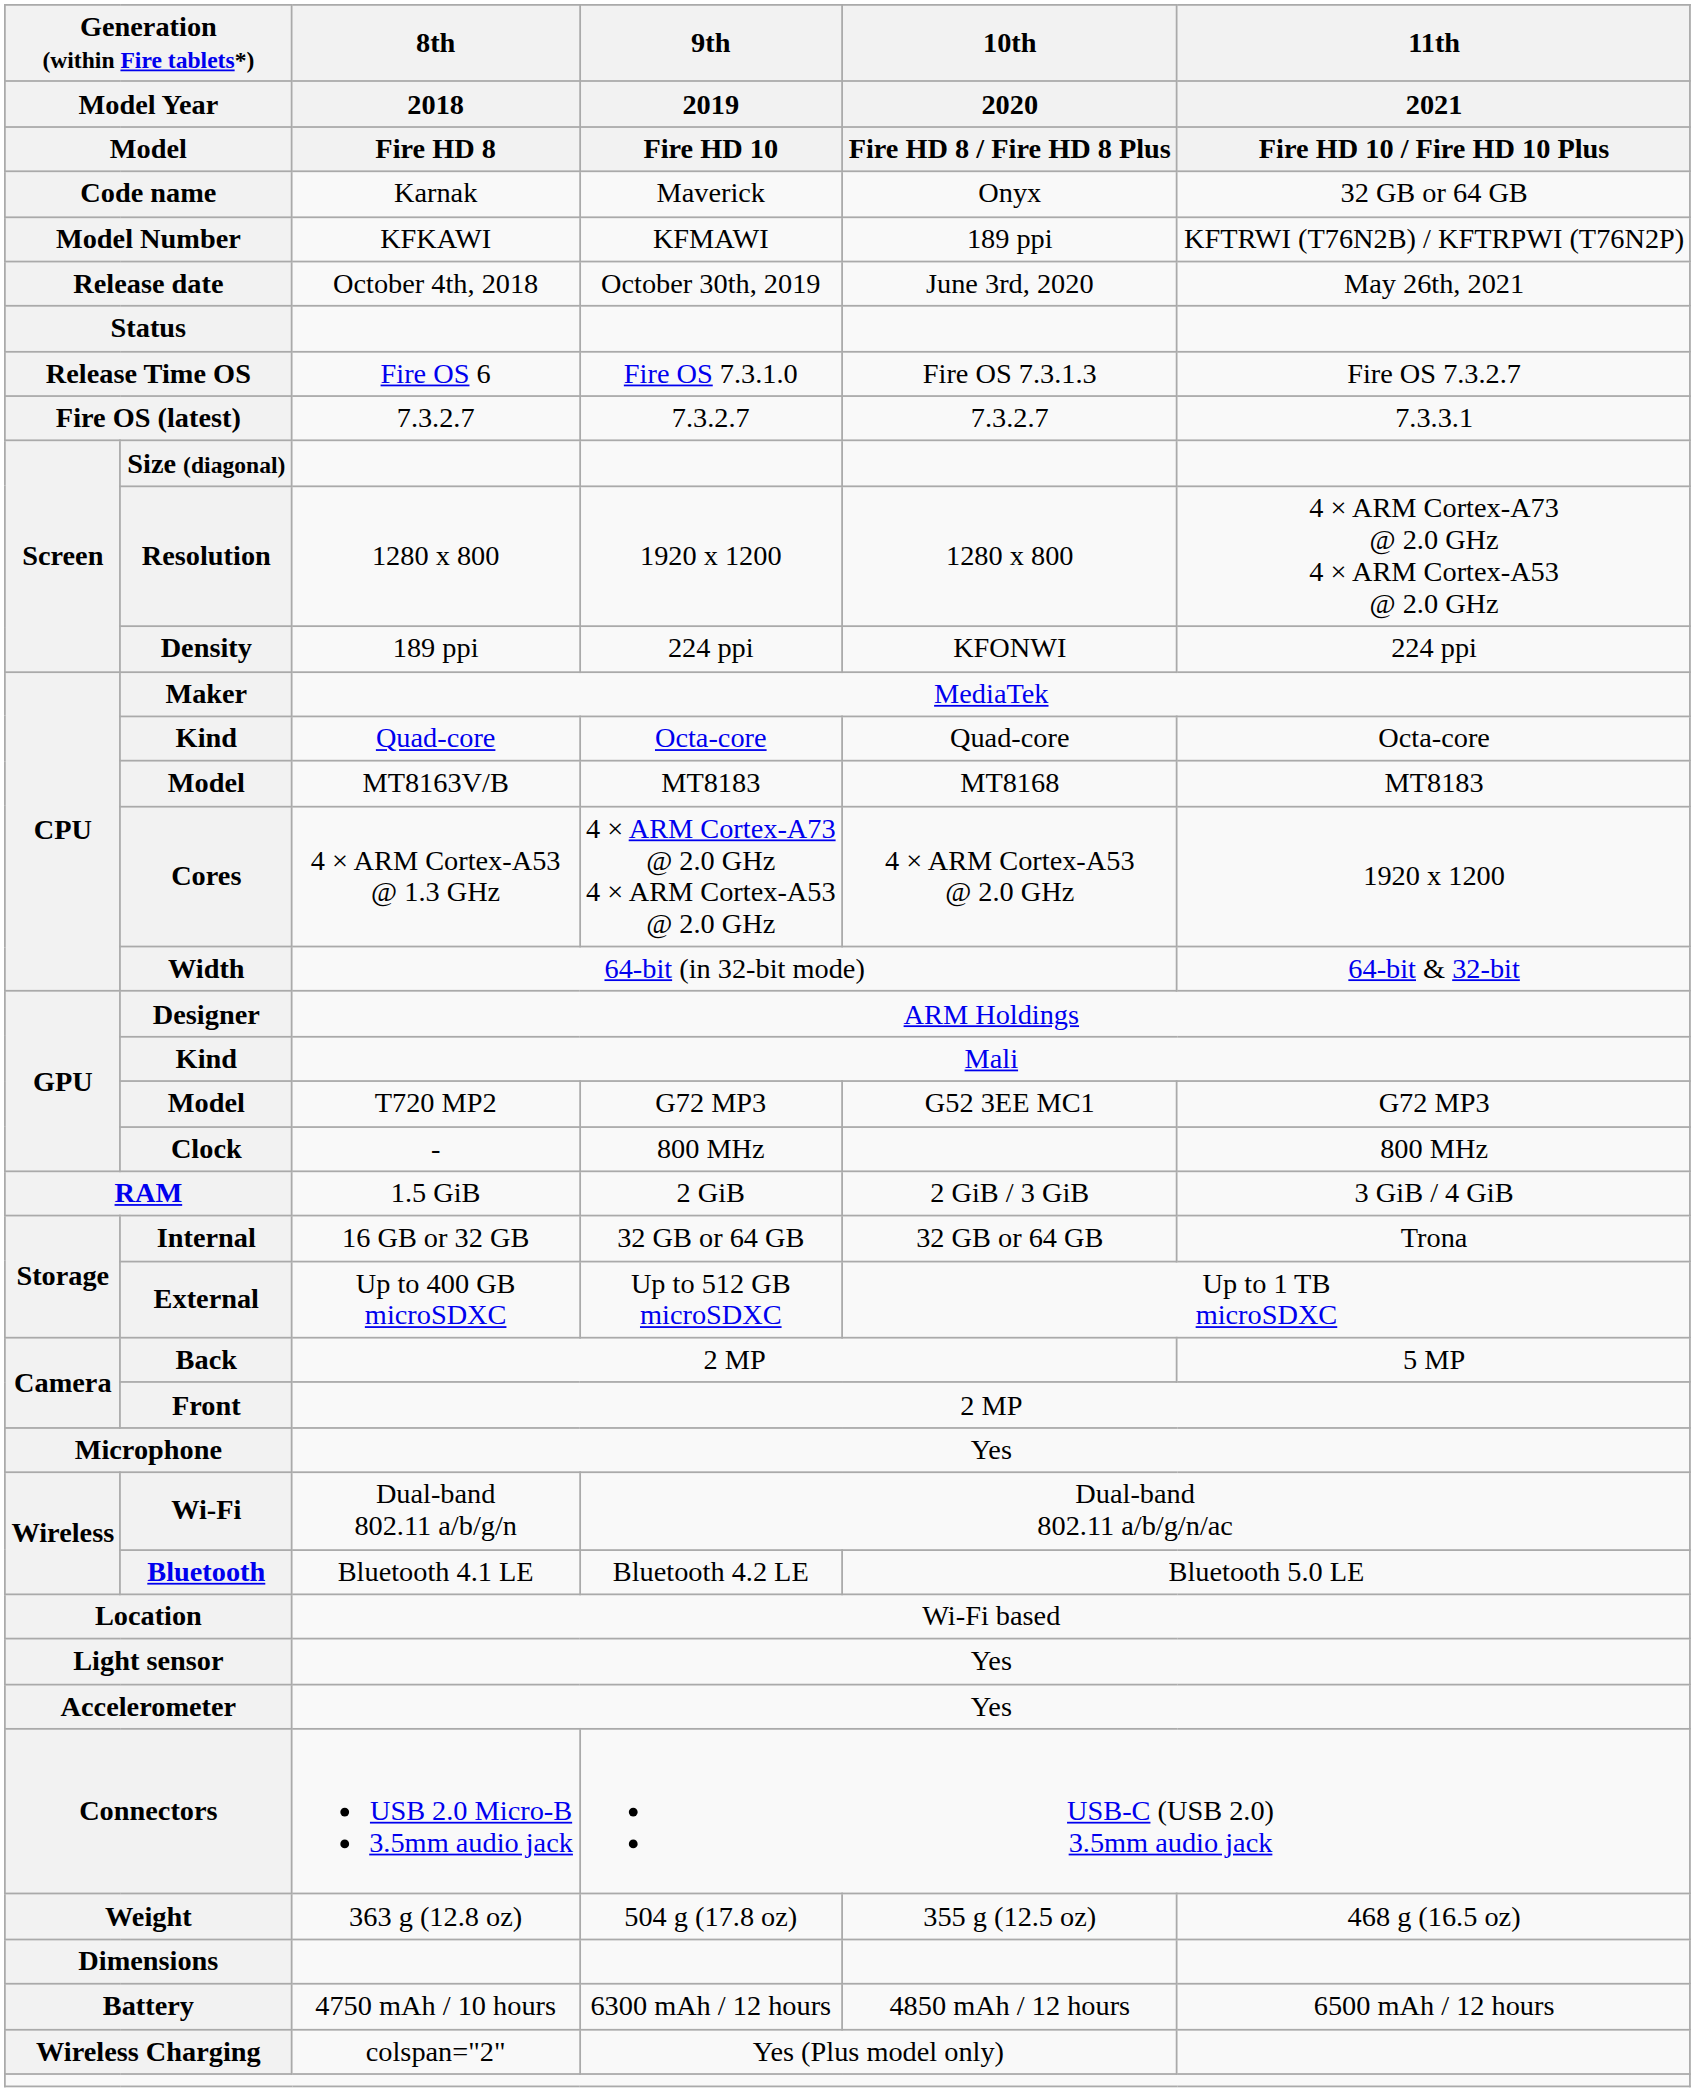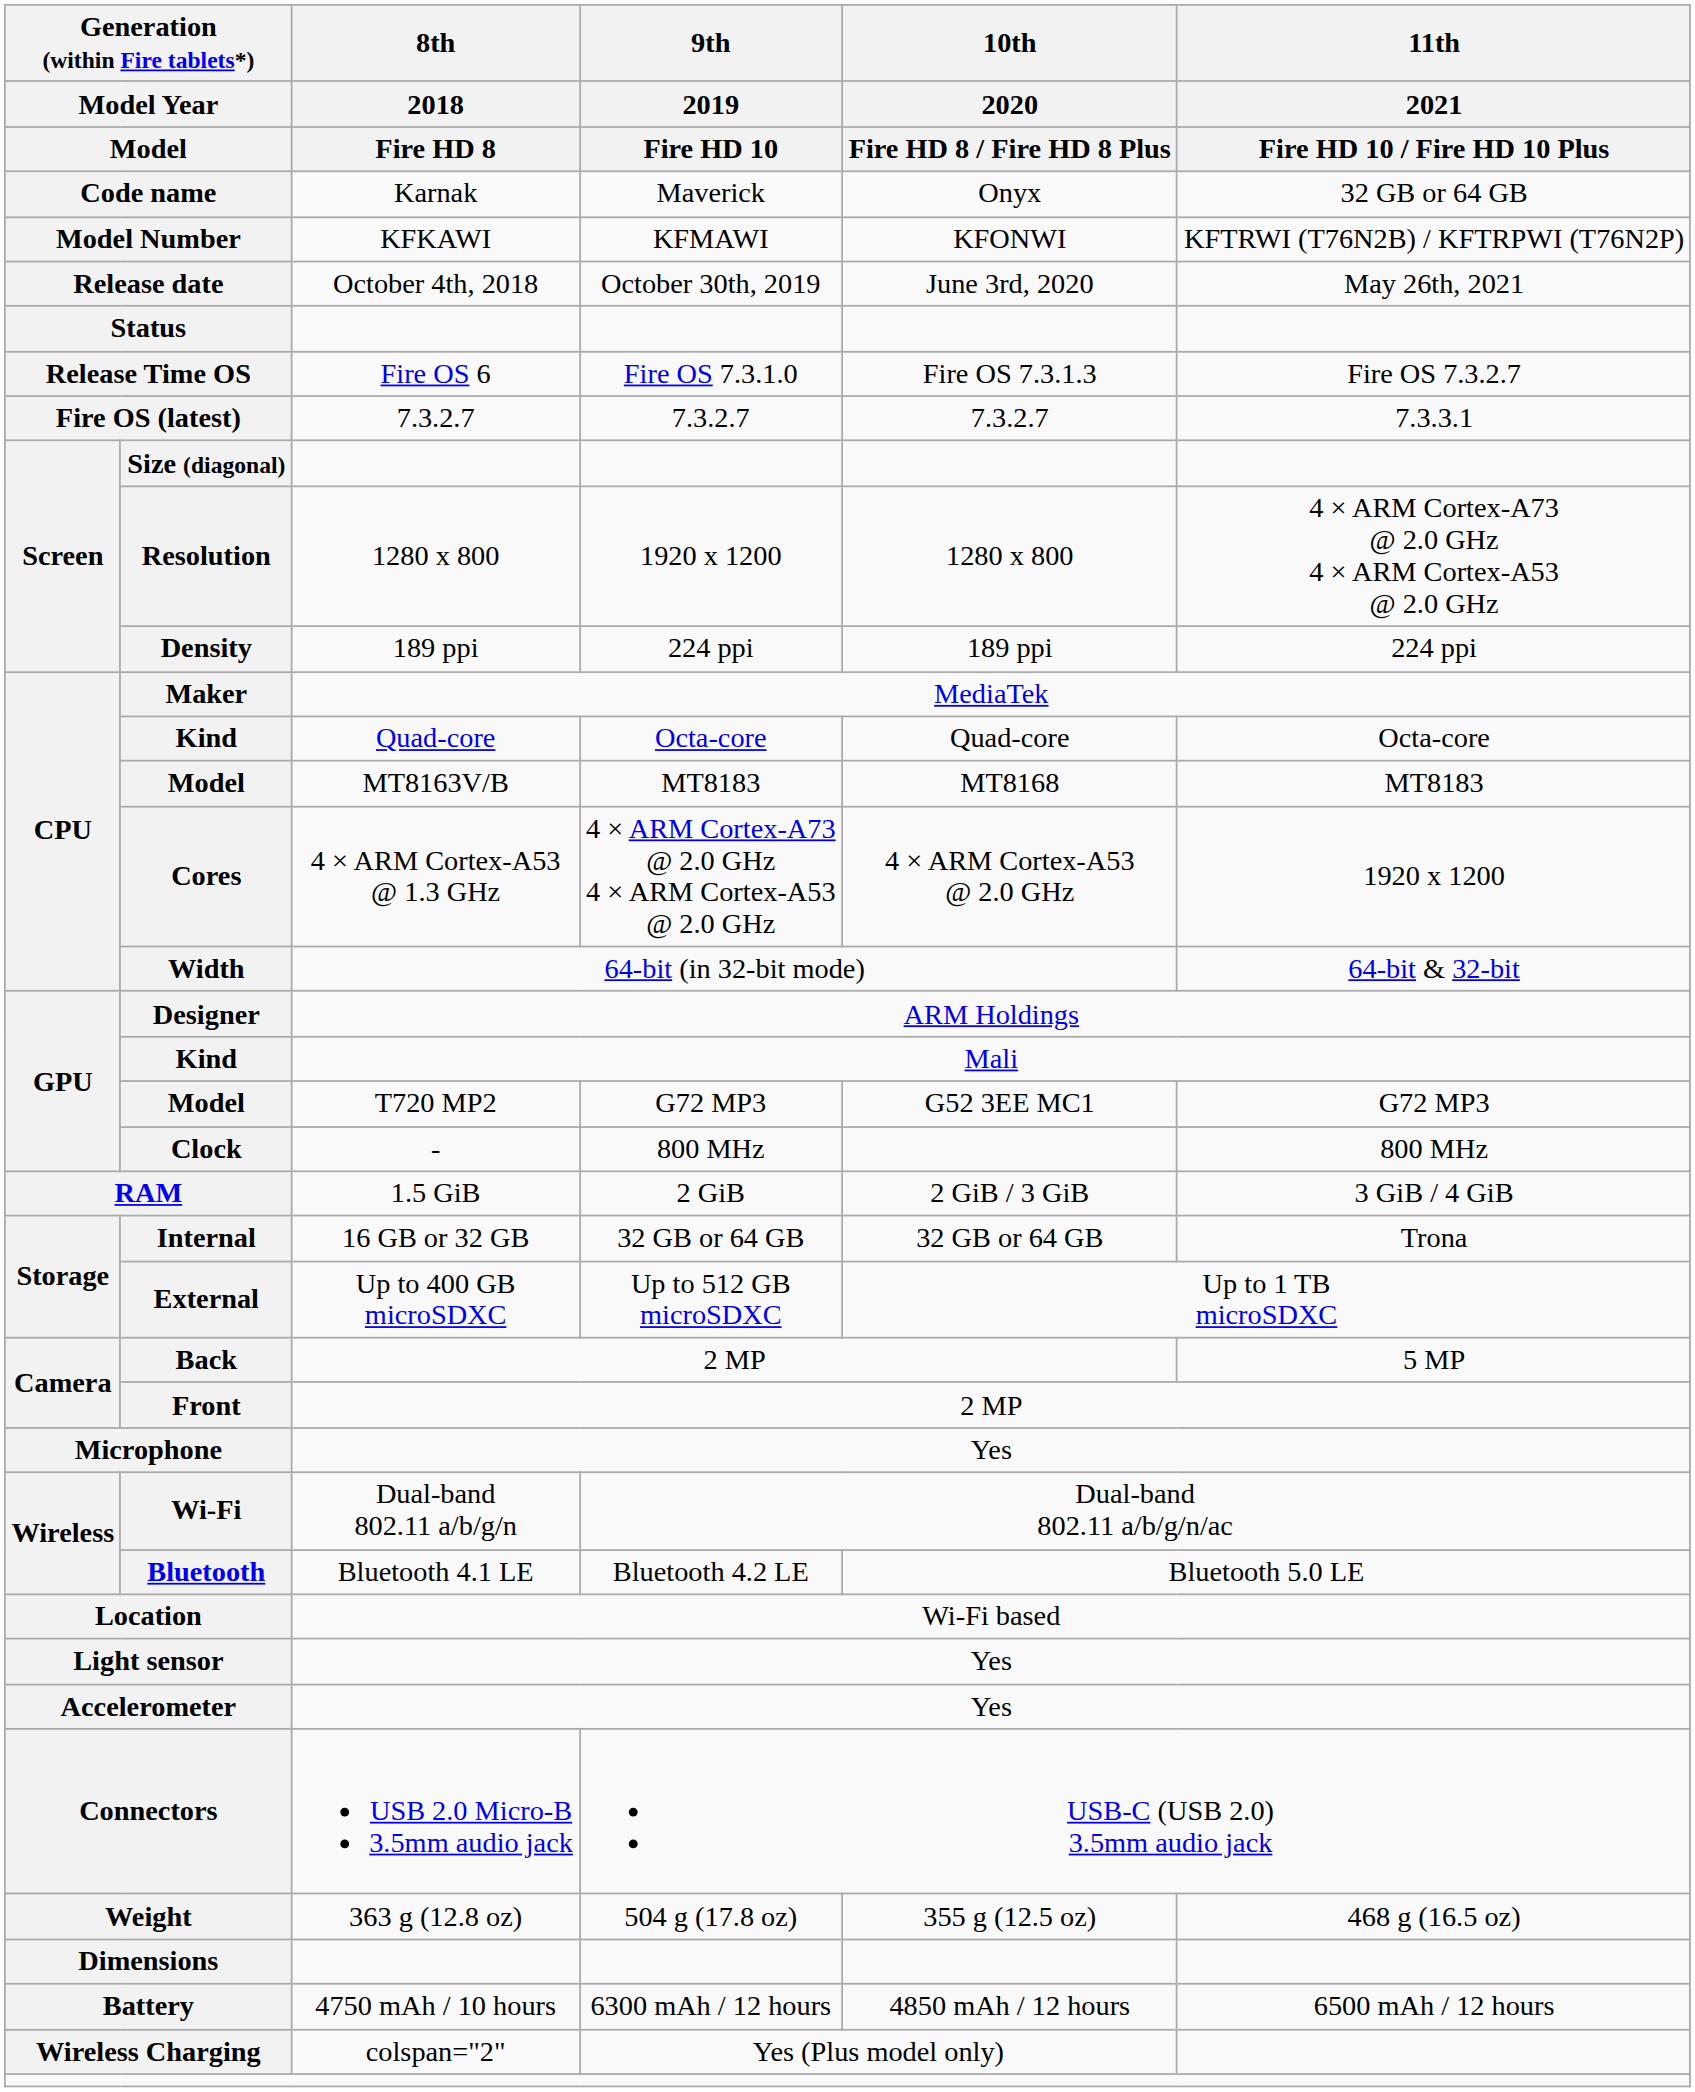Model Number | 10th / 2020 / Fire HD 8 / Fire HD 8 Plus: 189 ppi -> KFONWI
Density | 10th / 2020 / Fire HD 8 / Fire HD 8 Plus: KFONWI -> 189 ppi
